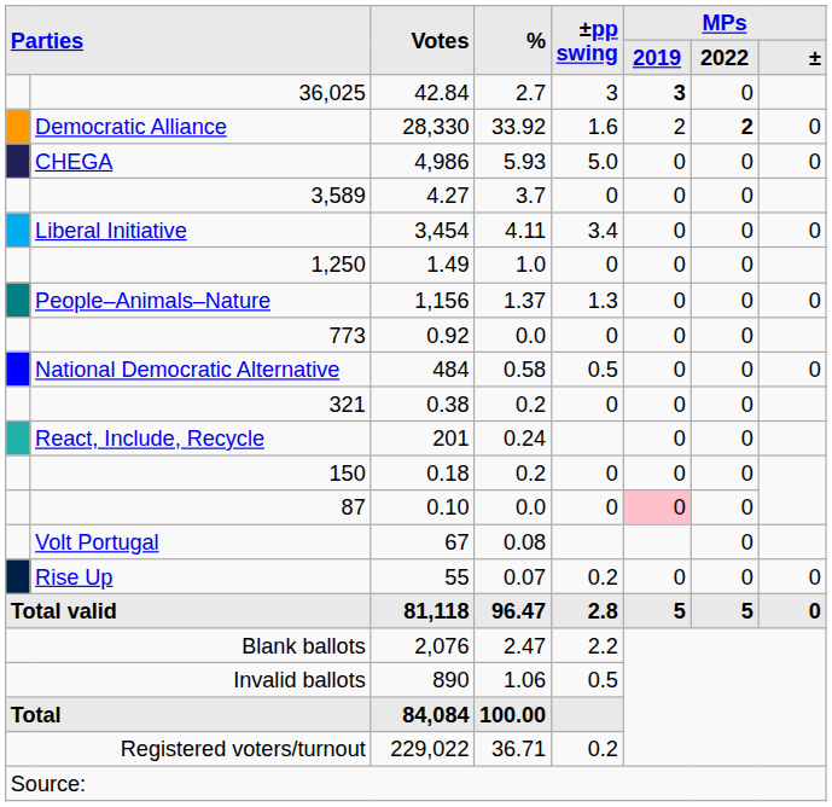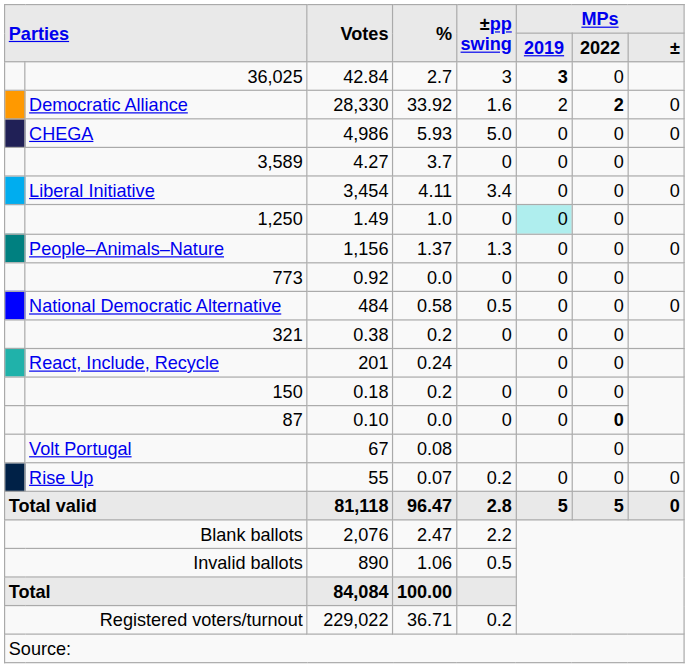1,250 | MPs / 2019: no background -> paleturquoise background
87 | MPs / 2019: pink background -> no background
87 | MPs / 2022: normal -> bold
